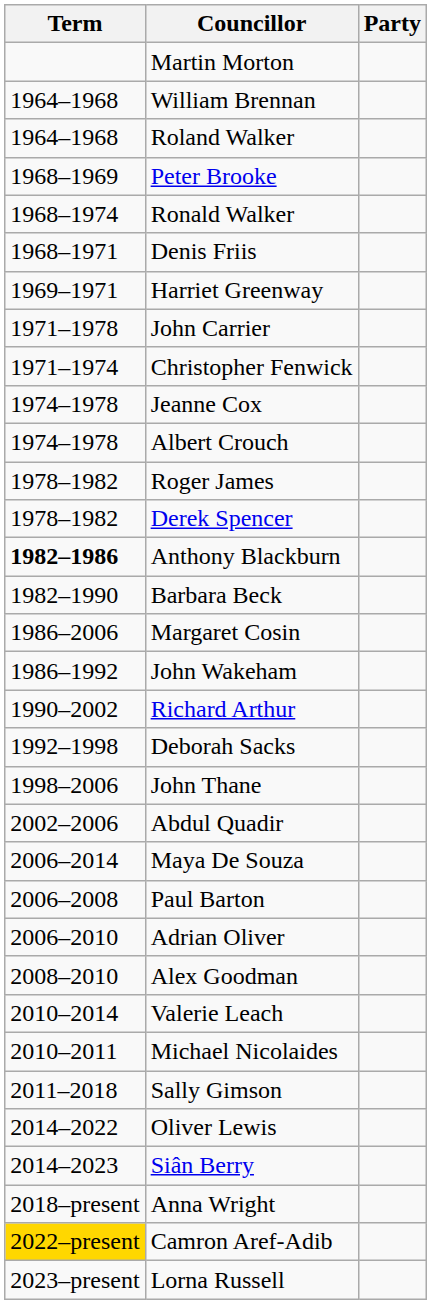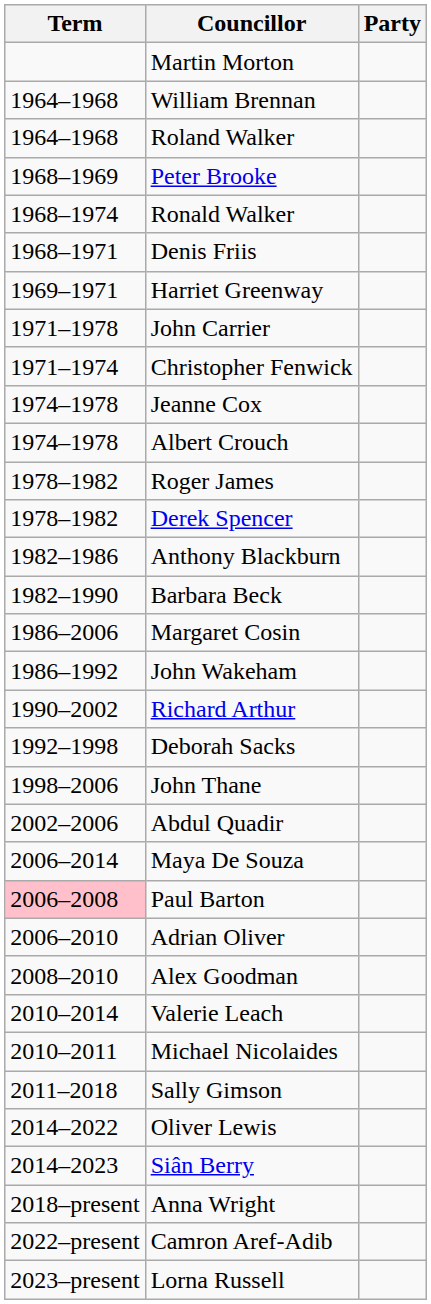Anthony Blackburn | Term: bold -> normal
Paul Barton | Term: no background -> pink background
Camron Aref-Adib | Term: gold background -> no background
